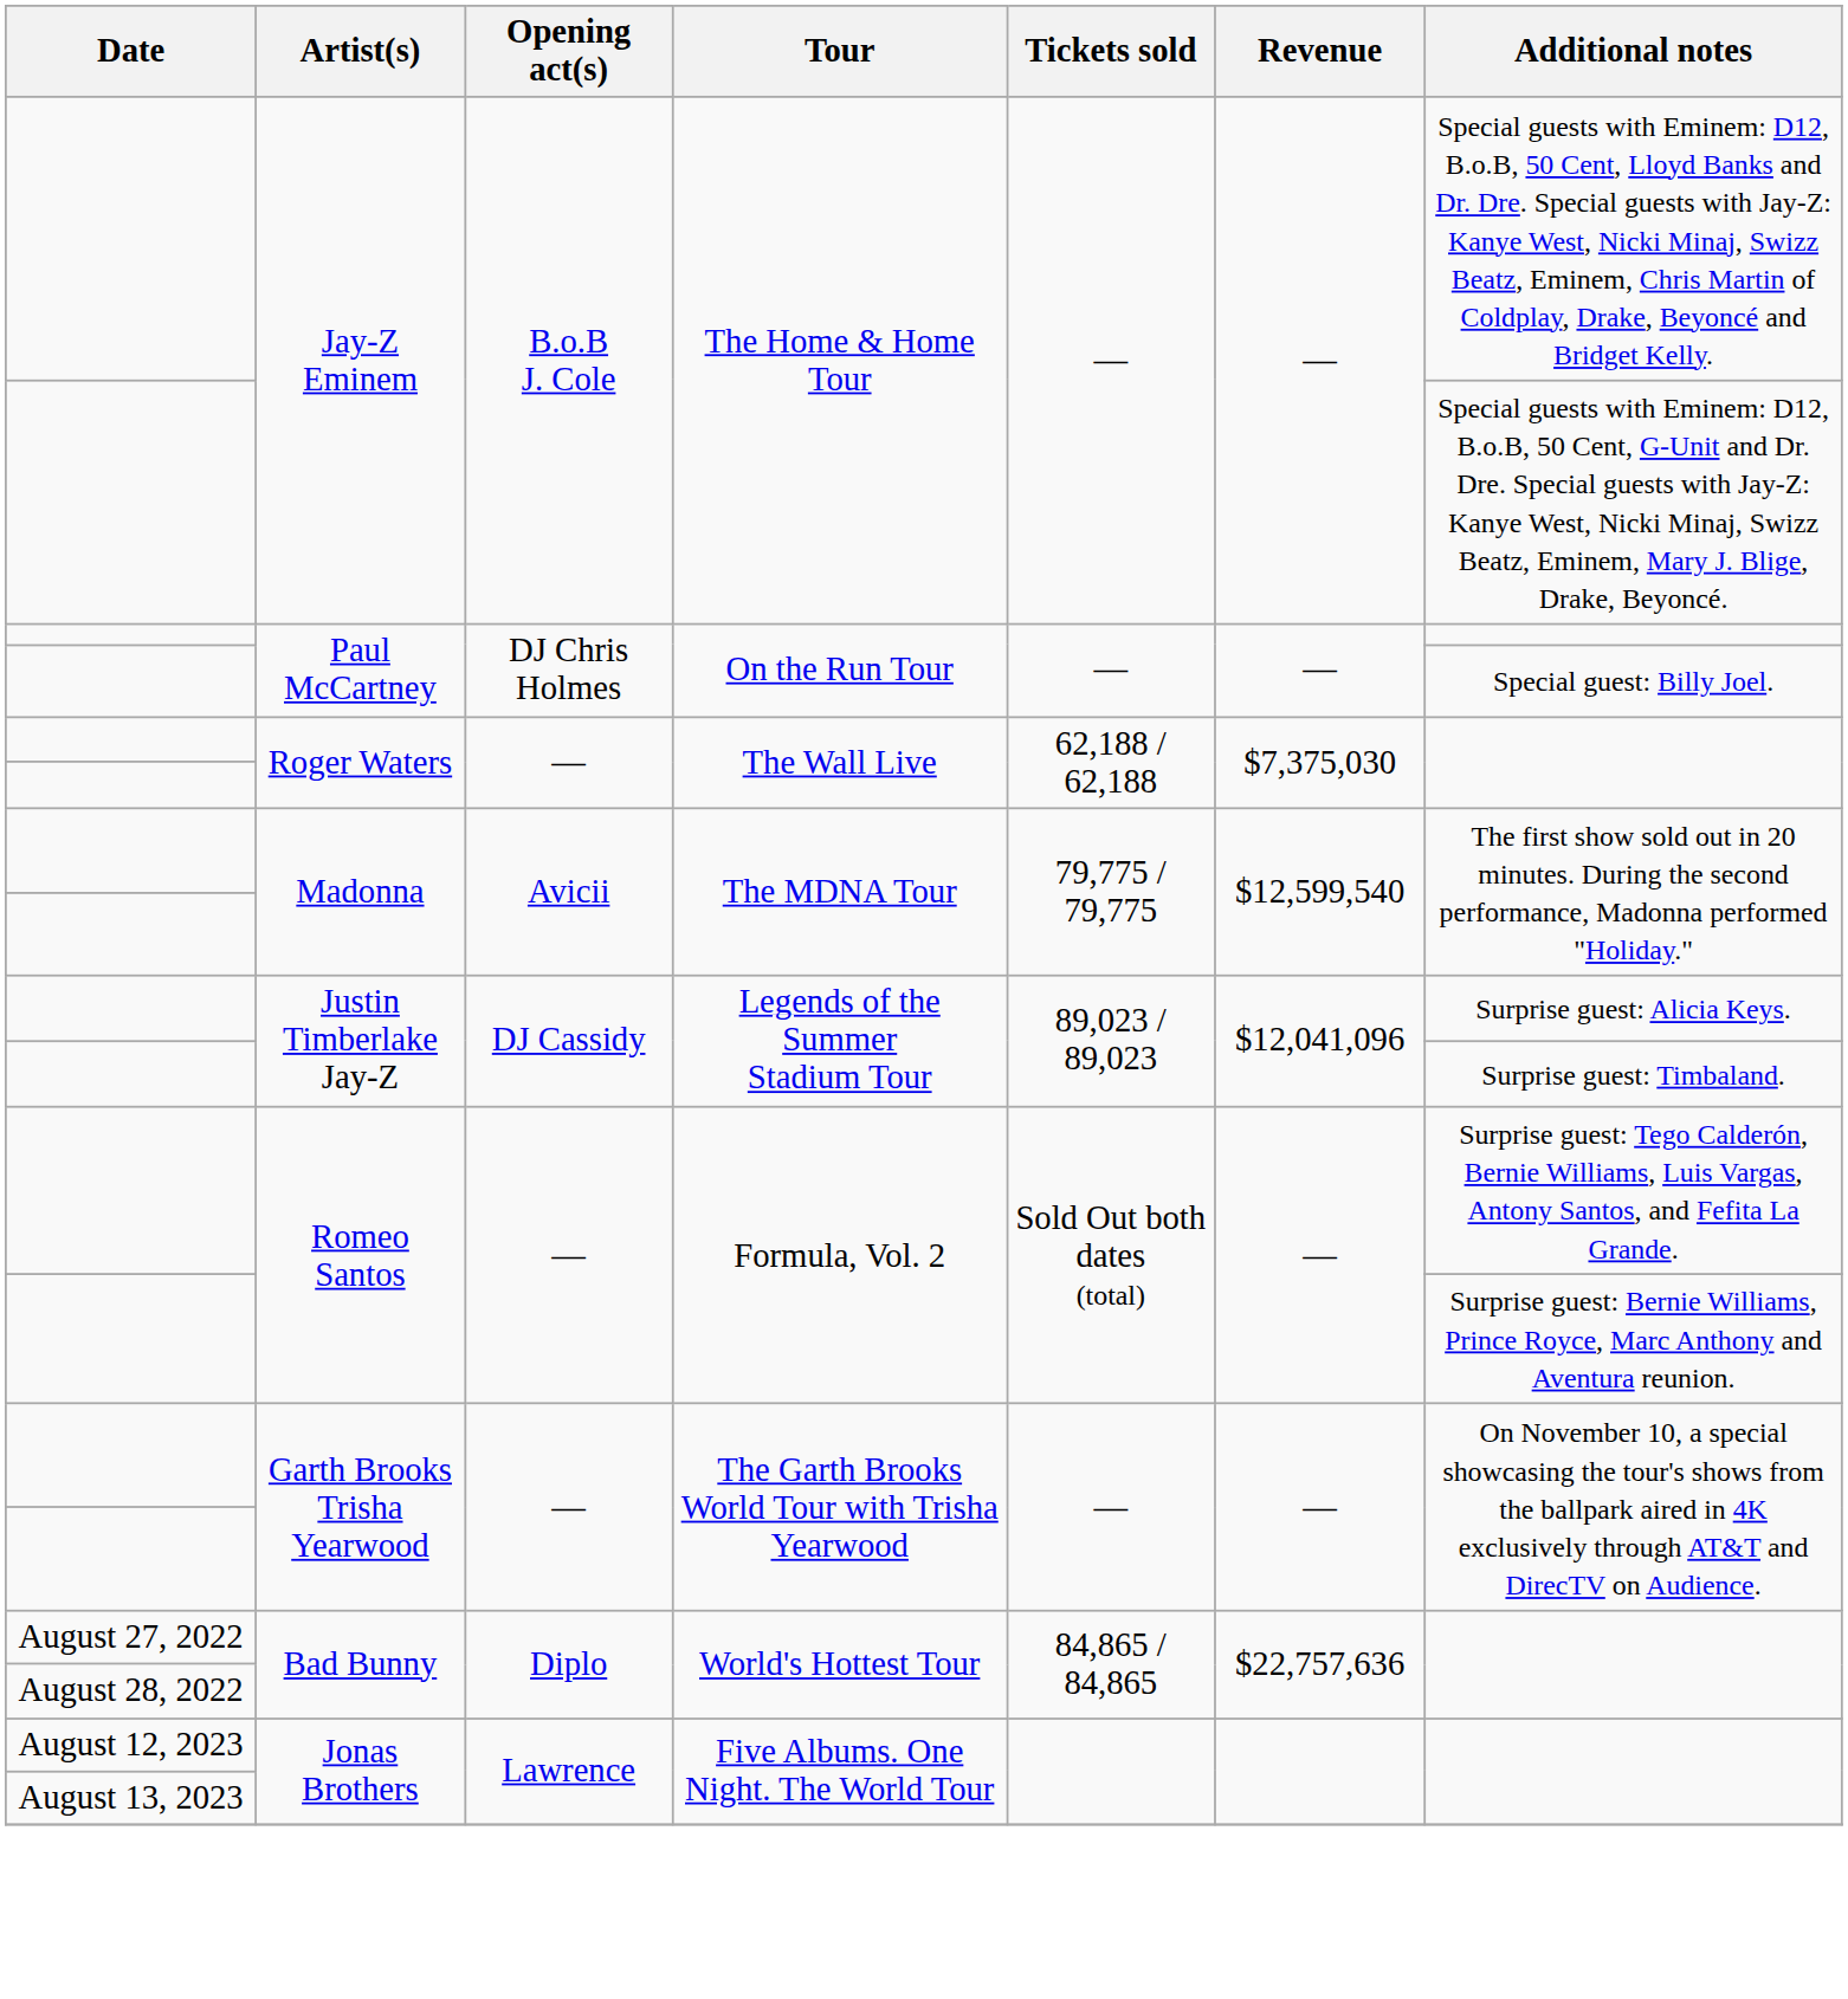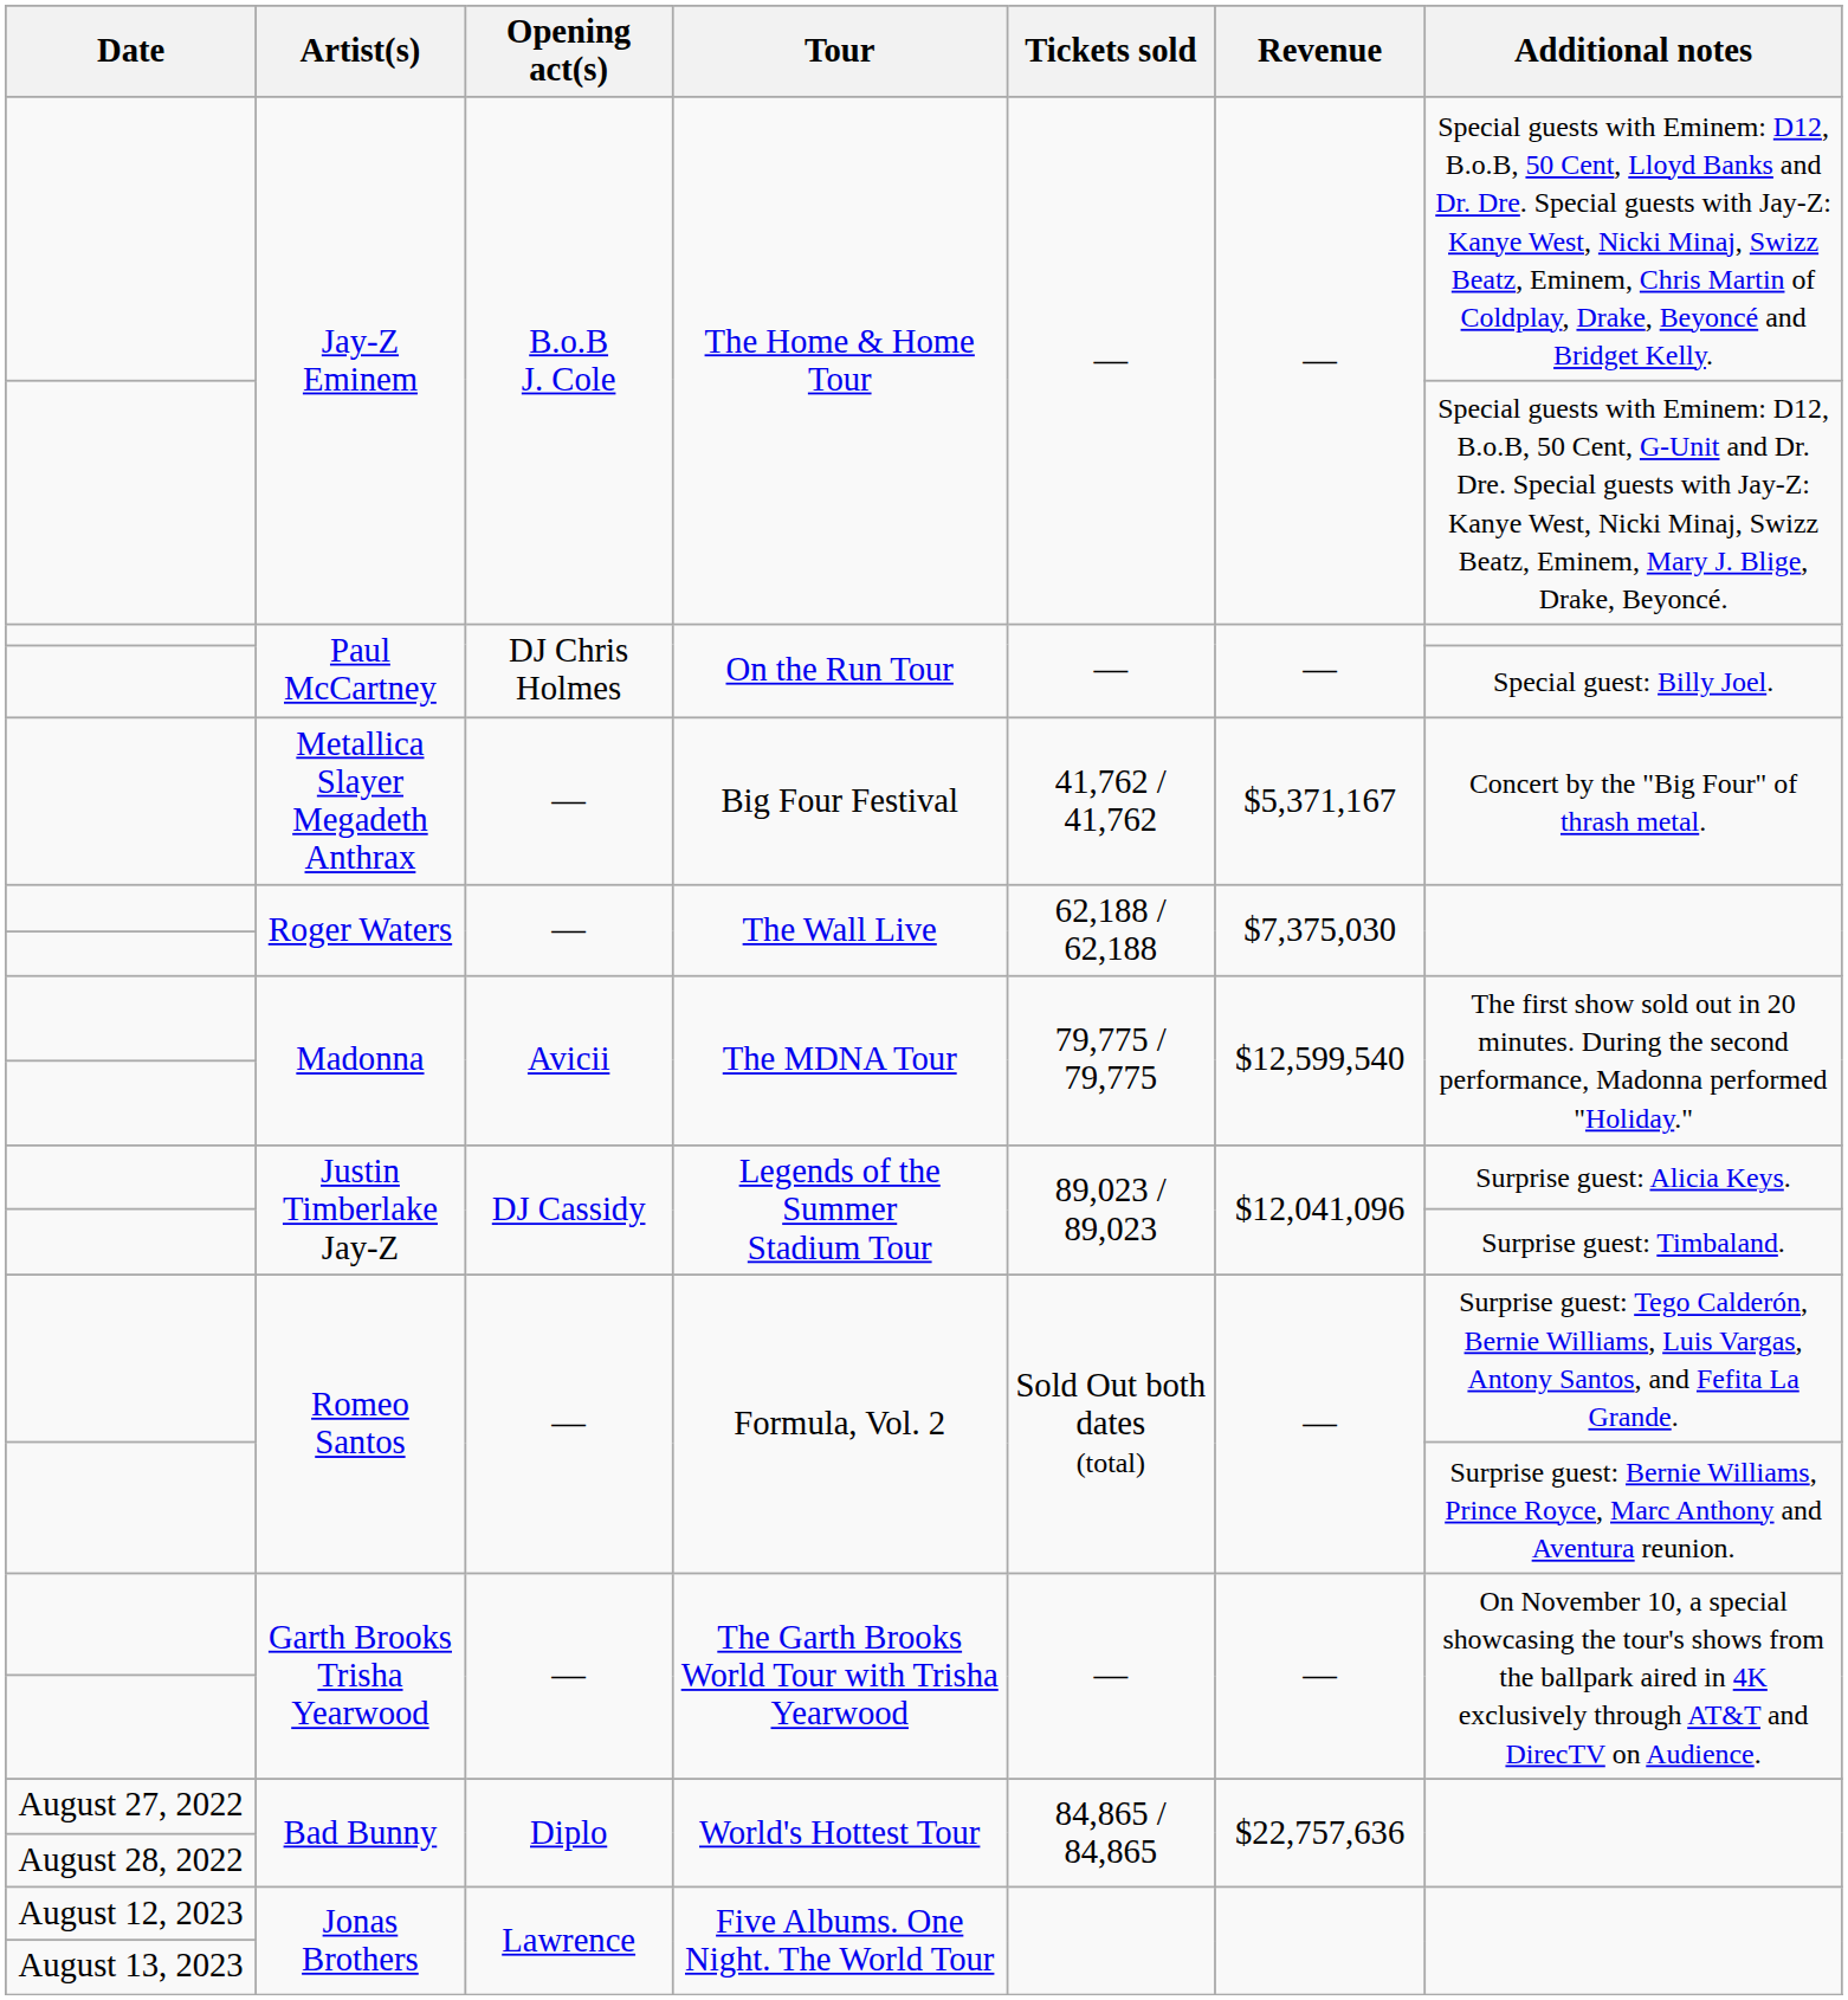+ row: Metallica Slayer Megadeth Anthrax | — | Big Four Festival | 41,762 / 41,762 | $5,371,167 | Concert by the "Big Four" of thrash metal.
